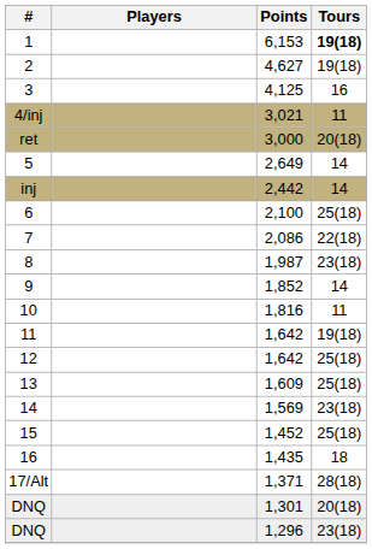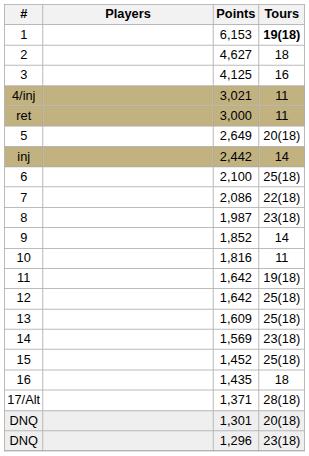2 | Tours: 19(18) -> 18
ret | Tours: 20(18) -> 11
5 | Tours: 14 -> 20(18)
